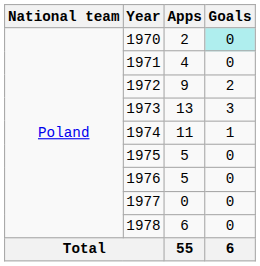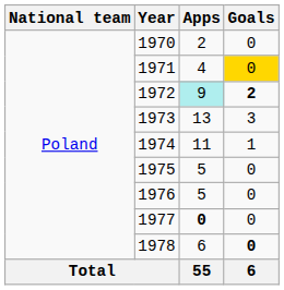1970 | Goals: paleturquoise background -> no background
1971 | Goals: no background -> gold background
1972 | Apps: no background -> paleturquoise background
1972 | Goals: normal -> bold
1977 | Apps: normal -> bold
1978 | Goals: normal -> bold
